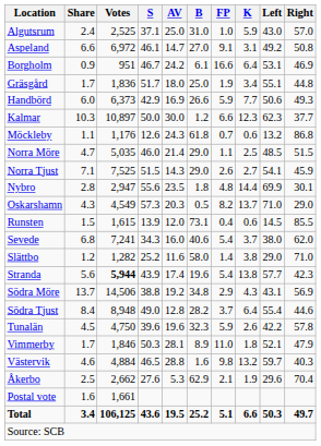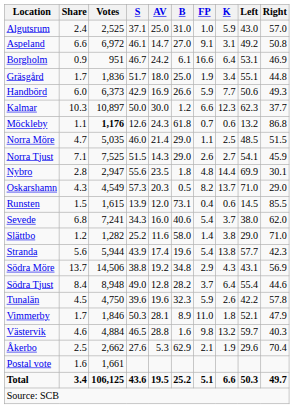Möckleby | Votes: normal -> bold
Stranda | Votes: bold -> normal
